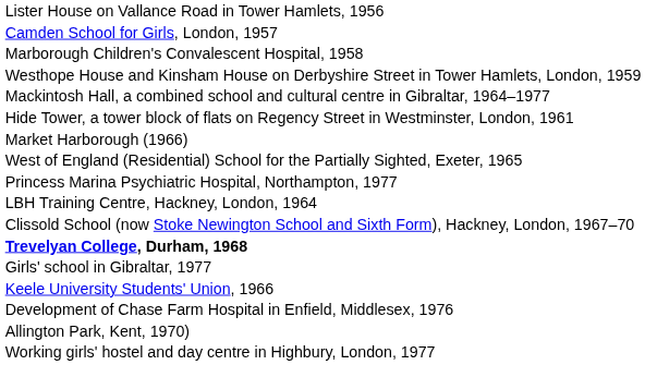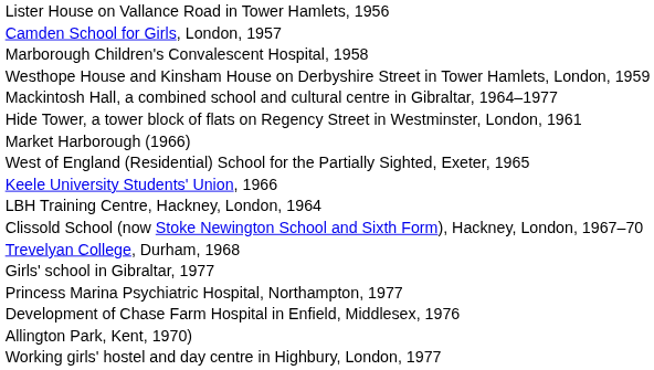row 9 | column 1: Princess Marina Psychiatric Hospital, Northampton, 1977 -> Keele University Students' Union, 1966
row 12 | column 1: bold -> normal
row 14 | column 1: Keele University Students' Union, 1966 -> Princess Marina Psychiatric Hospital, Northampton, 1977
